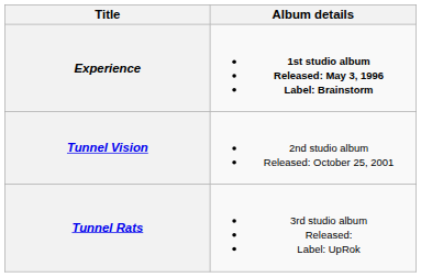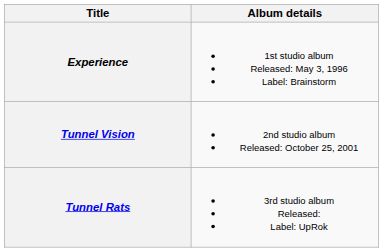Experience | Album details: bold -> normal
